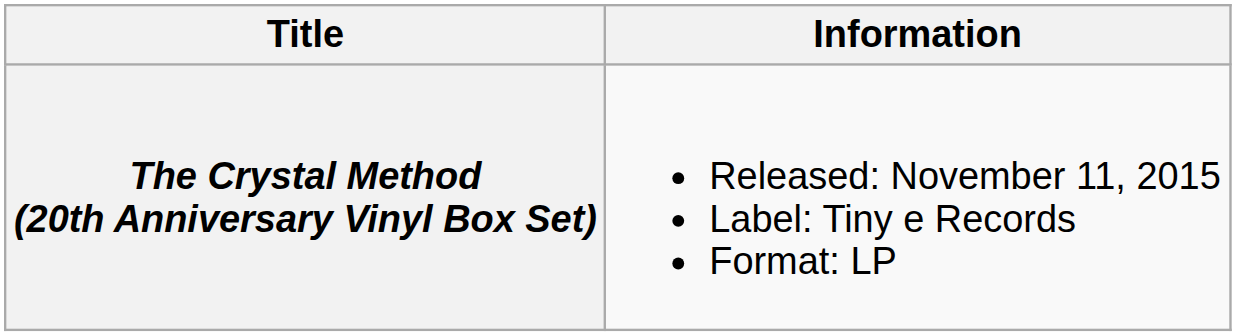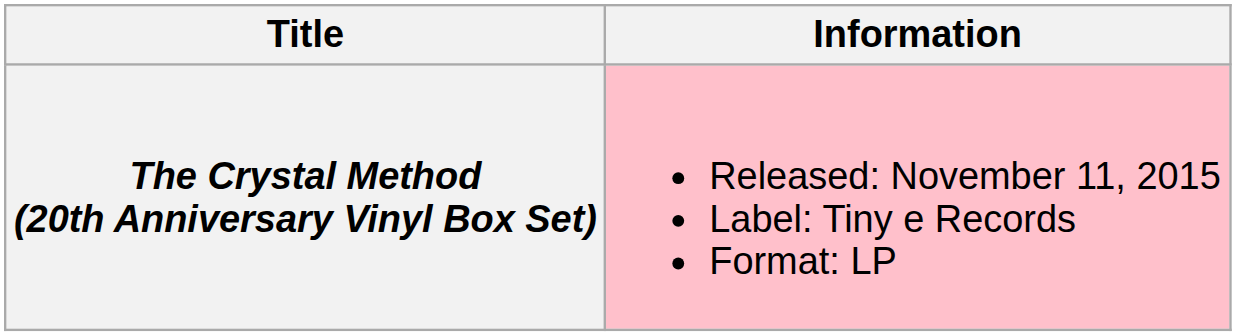The Crystal Method (20th Anniversary Vinyl Box Set) | Information: no background -> pink background
